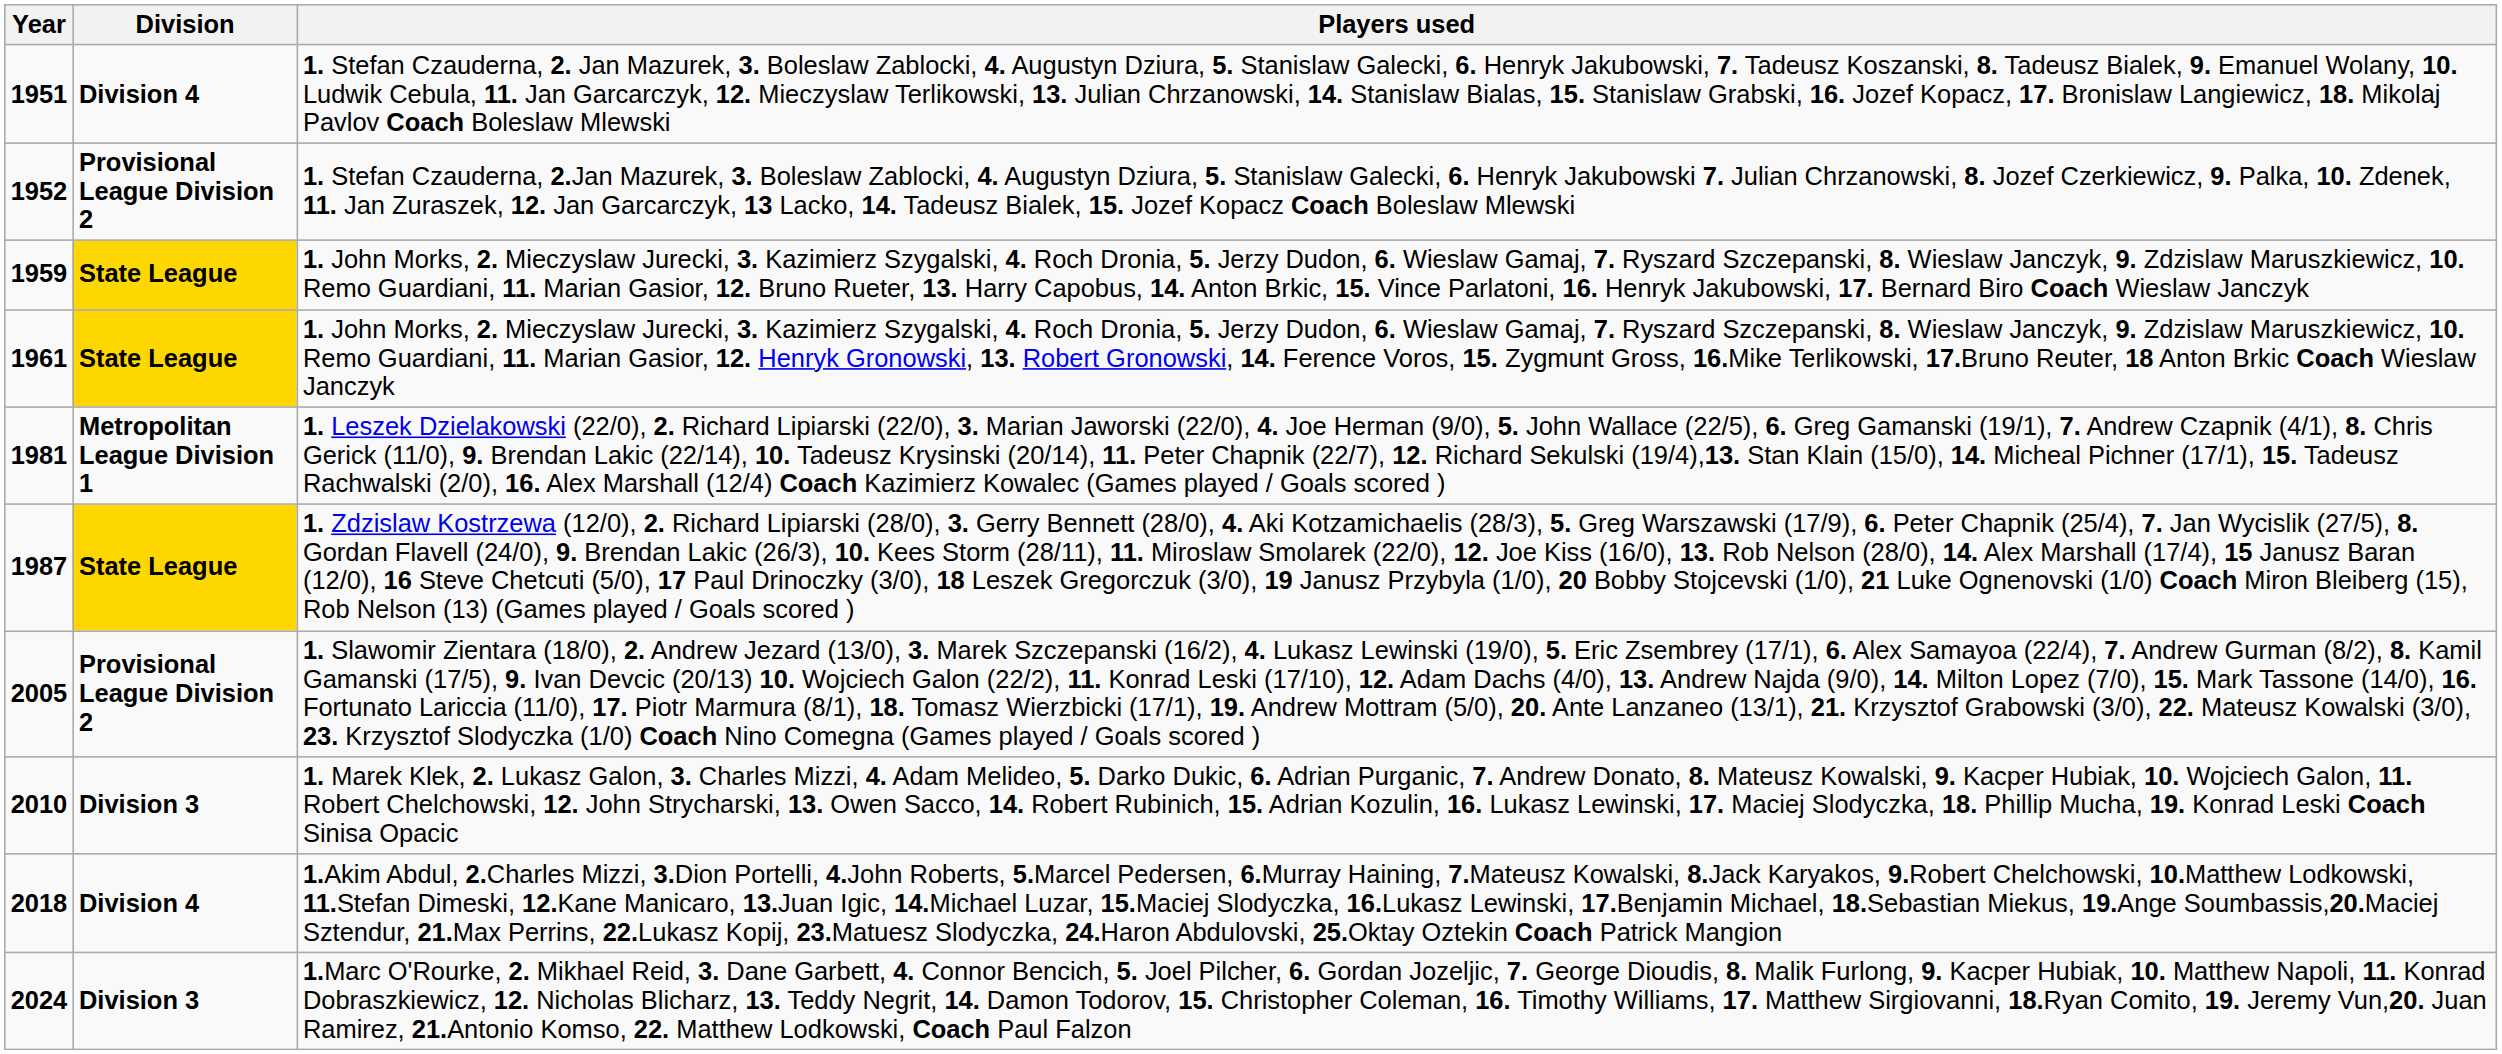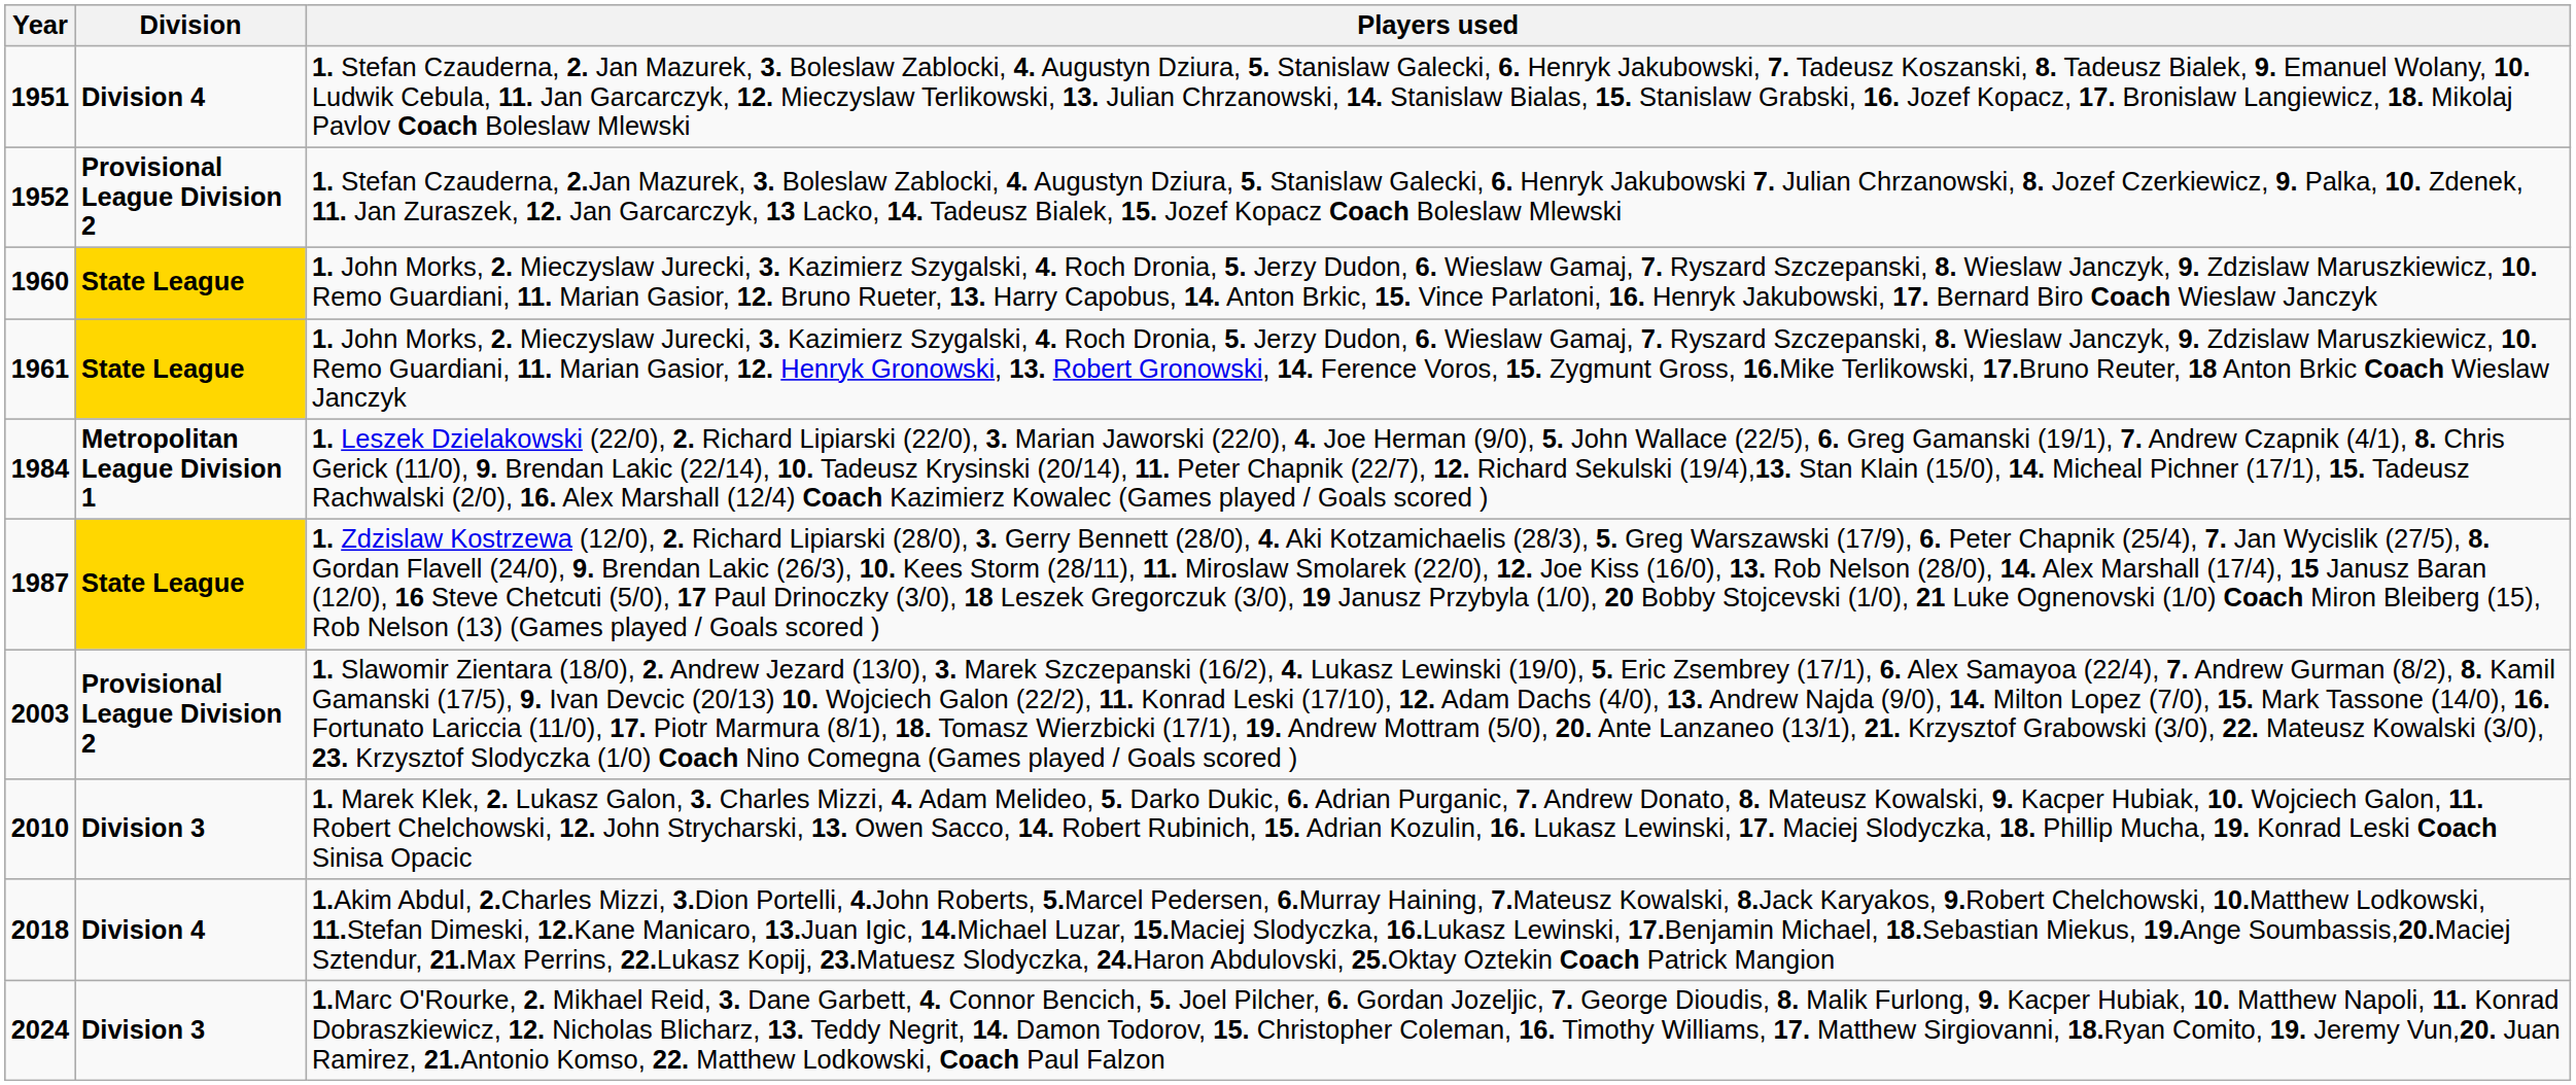row 4 | Year: 1959 -> 1960
row 6 | Year: 1981 -> 1984
row 8 | Year: 2005 -> 2003
